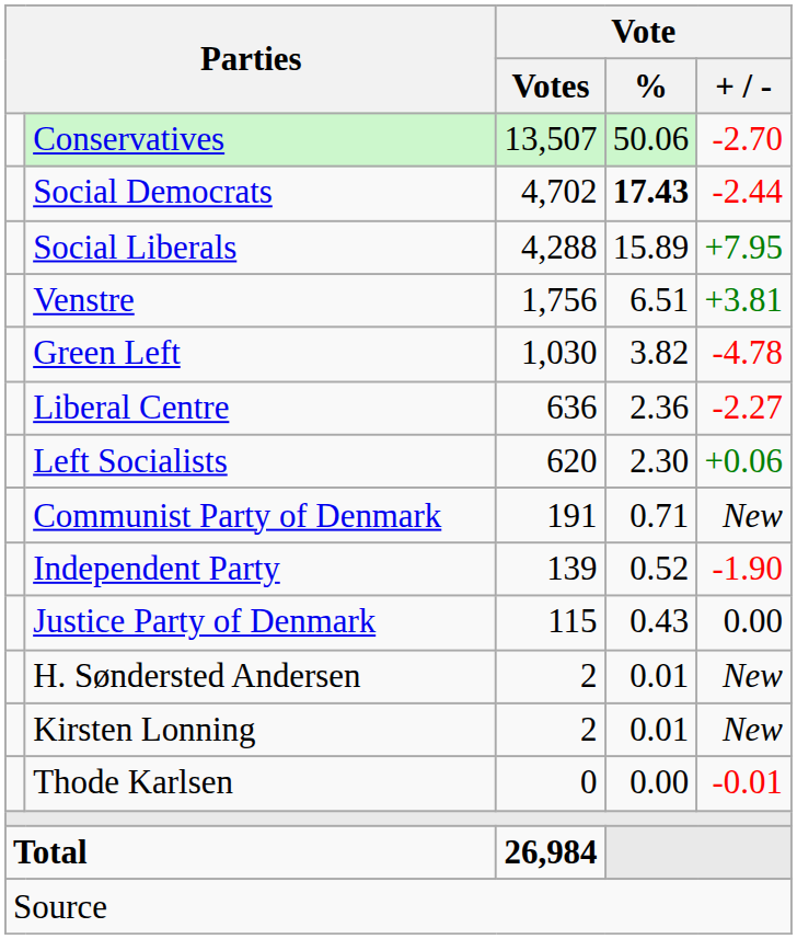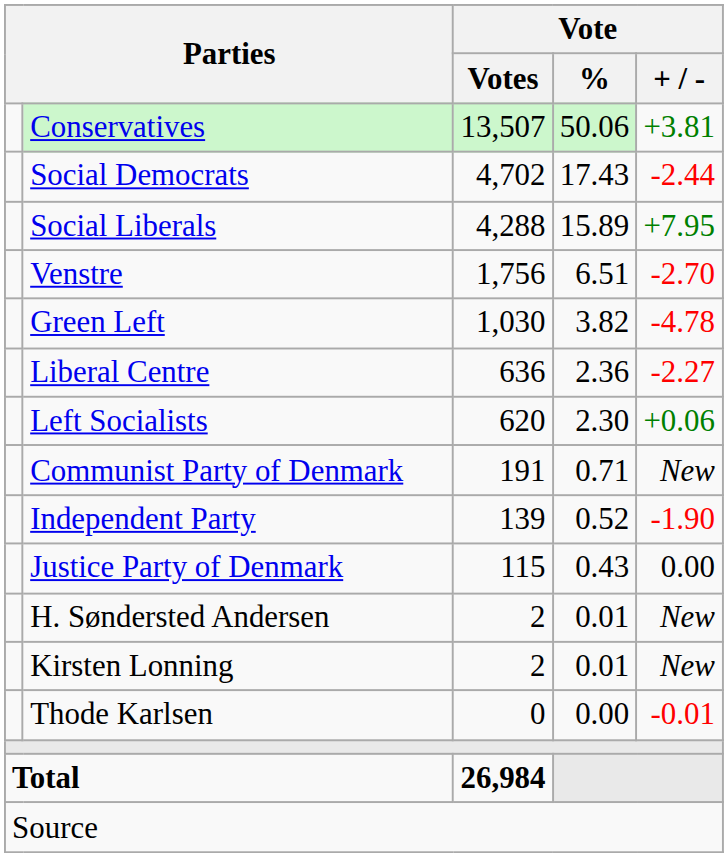Conservatives | Vote / + / -: -2.70 -> +3.81
Social Democrats | Vote / %: bold -> normal
Venstre | Vote / + / -: +3.81 -> -2.70
